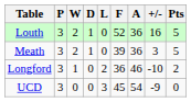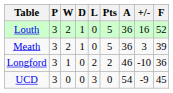columns swapped: F <-> Pts
